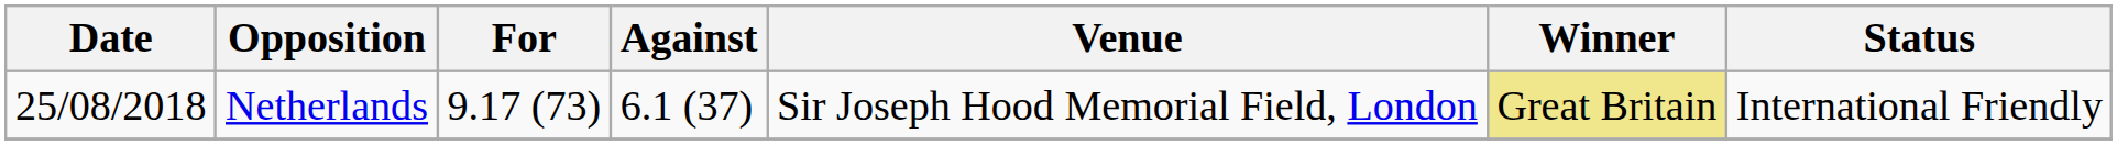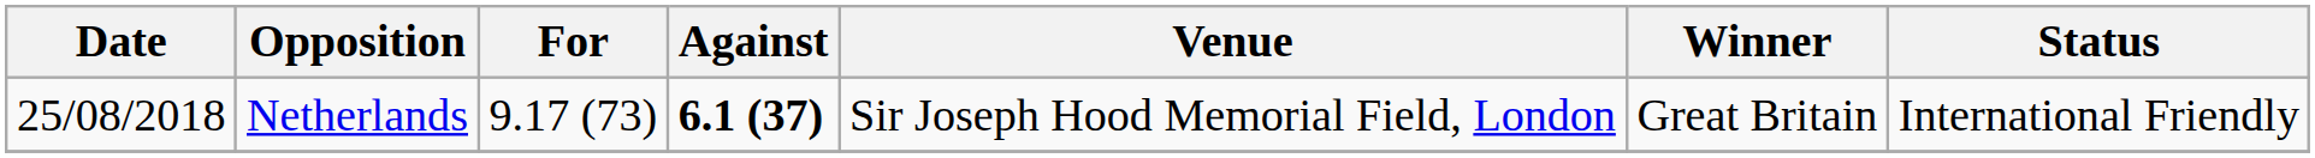Netherlands | Against: normal -> bold
Netherlands | Winner: khaki background -> no background
